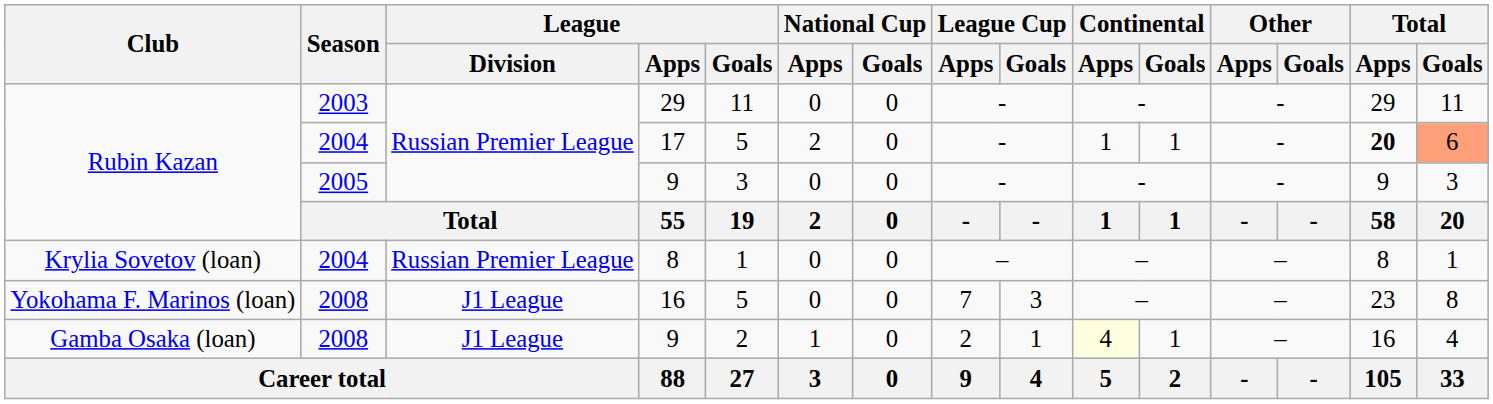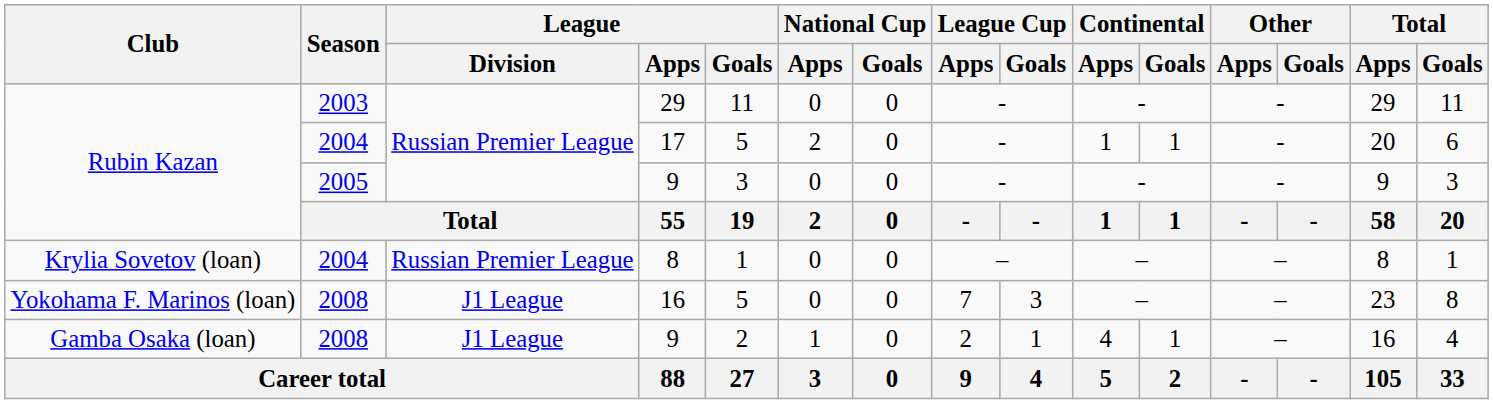17 | Total / Apps: bold -> normal
17 | Total / Goals: lightsalmon background -> no background
Gamba Osaka (loan) / 9 | Continental / Apps: lightyellow background -> no background
